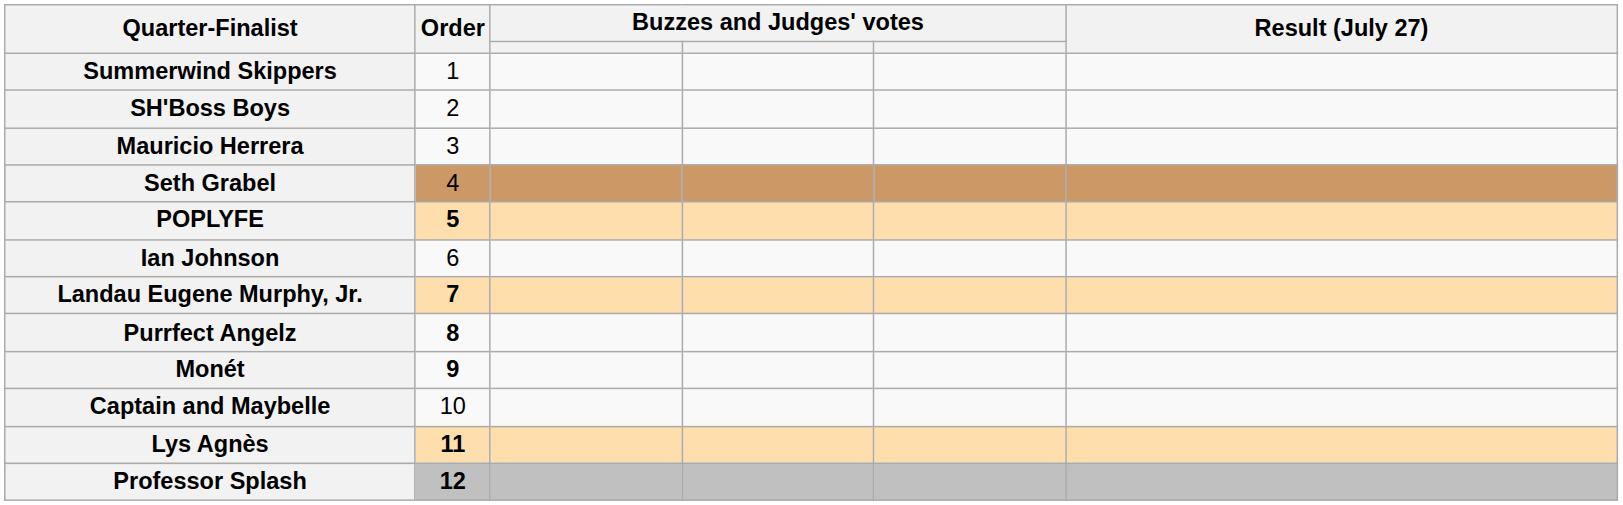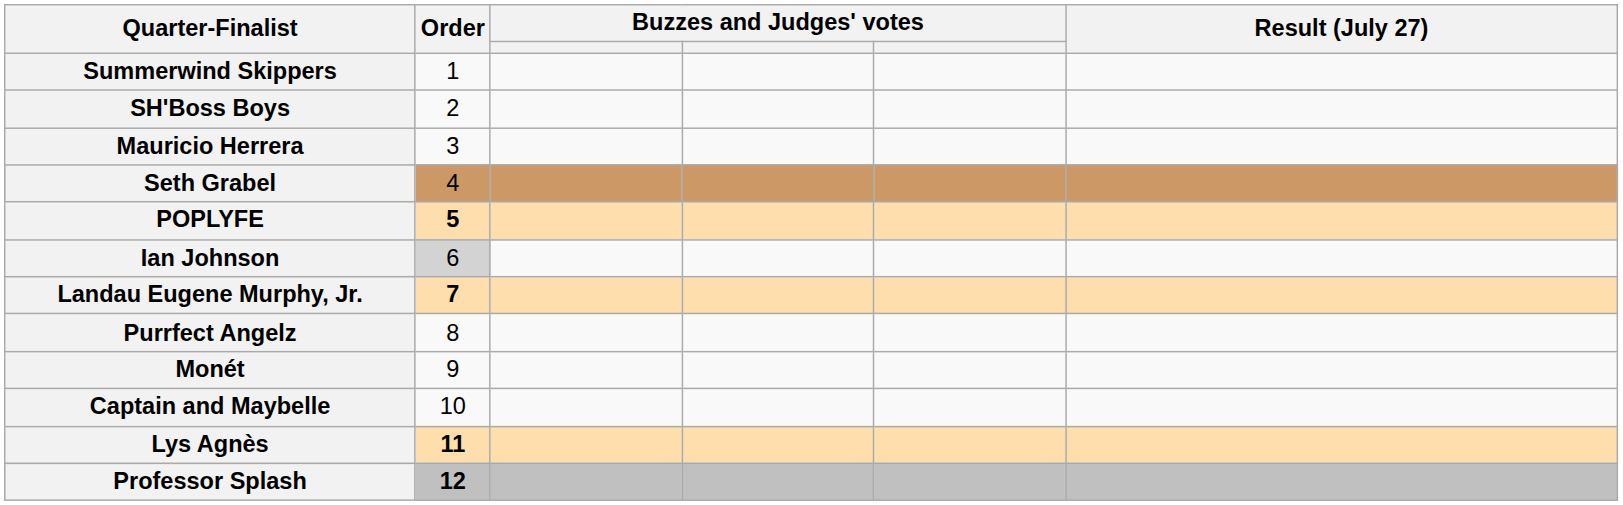Ian Johnson | Order: no background -> lightgrey background
Purrfect Angelz | Order: bold -> normal
Monét | Order: bold -> normal
